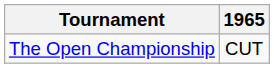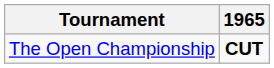The Open Championship | 1965: normal -> bold
